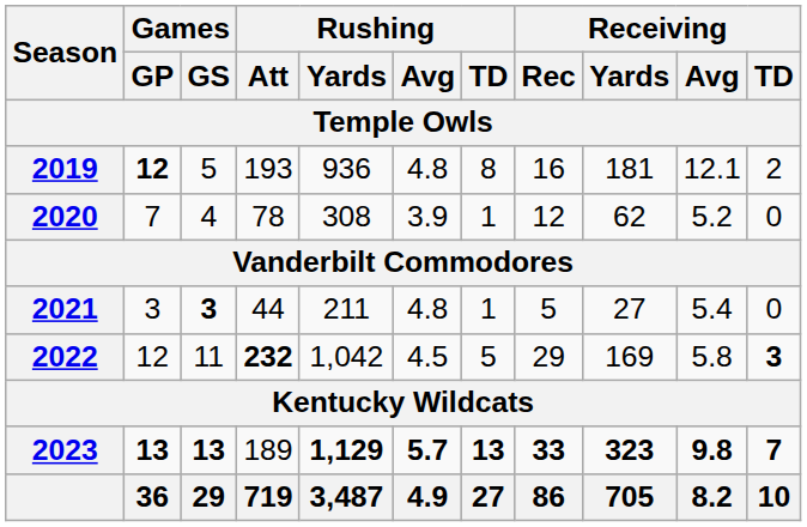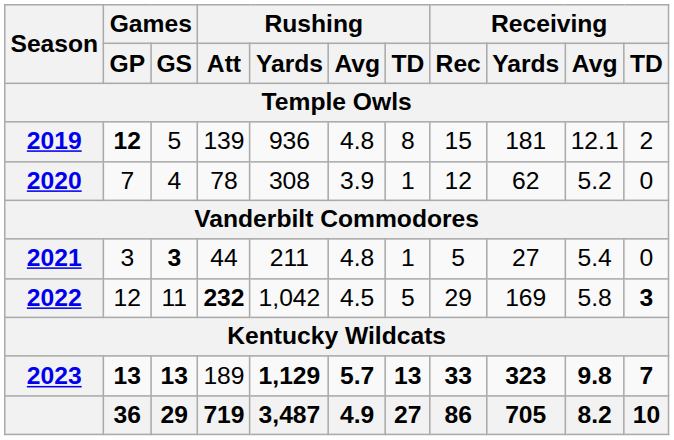2019 | Rushing / Att: 193 -> 139
2019 | Receiving / Rec: 16 -> 15
